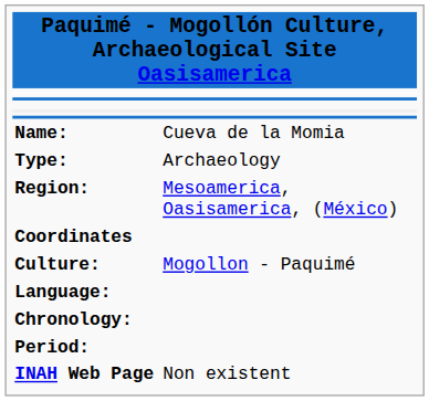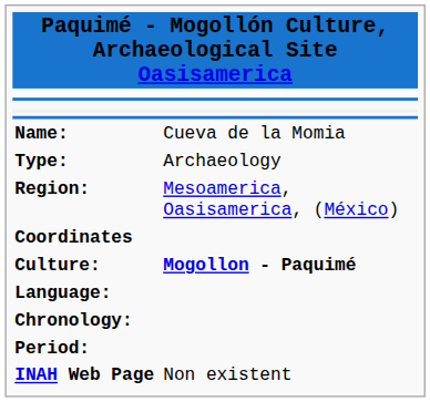Culture: | column 2: normal -> bold
